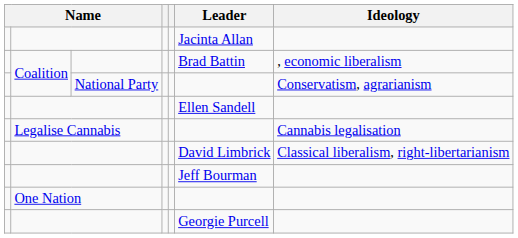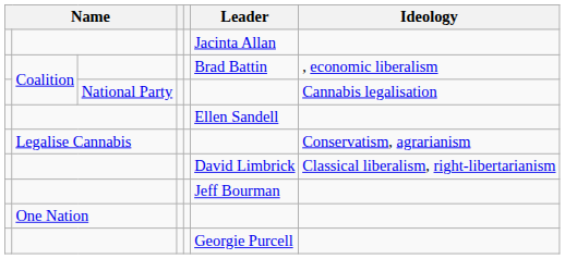Coalition / National Party | Ideology: Conservatism, agrarianism -> Cannabis legalisation
Legalise Cannabis | Ideology: Cannabis legalisation -> Conservatism, agrarianism
